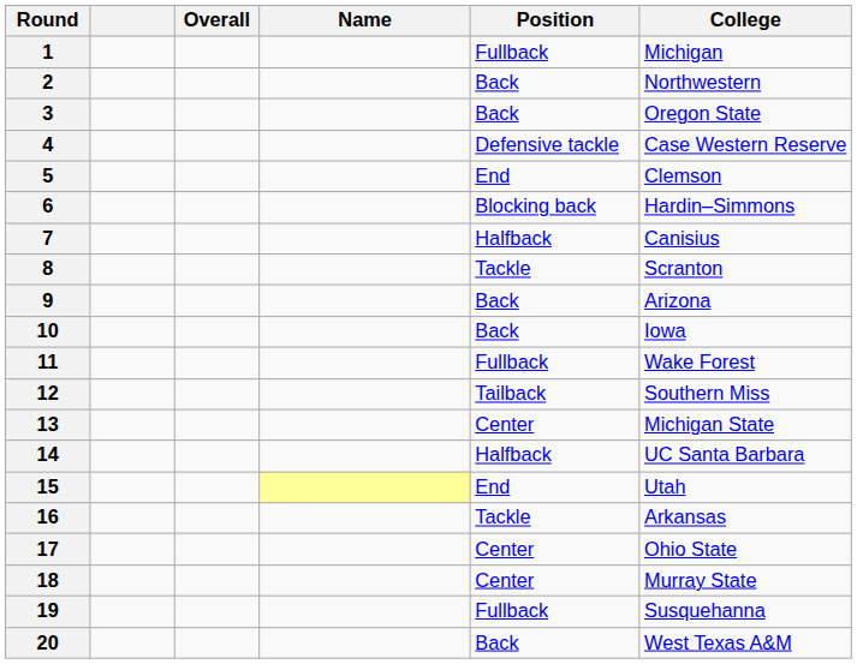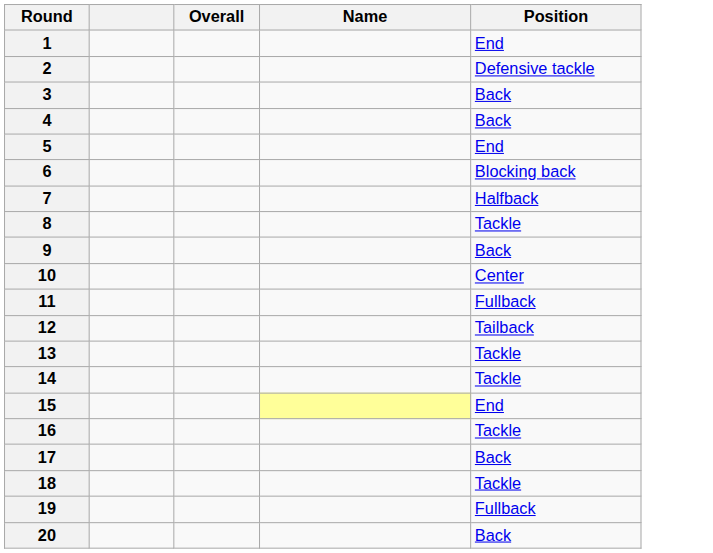- column: College | Michigan | Northwestern | Oregon State | Case Western Reserve | Clemson | Hardin–Simmons | Canisius | Scranton | Arizona | Iowa | Wake Forest | Southern Miss | Michigan State | UC Santa Barbara | Utah | Arkansas | Ohio State | Murray State | Susquehanna | West Texas A&M
1 | Position: Fullback -> End
2 | Position: Back -> Defensive tackle
4 | Position: Defensive tackle -> Back
10 | Position: Back -> Center
13 | Position: Center -> Tackle
14 | Position: Halfback -> Tackle
17 | Position: Center -> Back
18 | Position: Center -> Tackle
